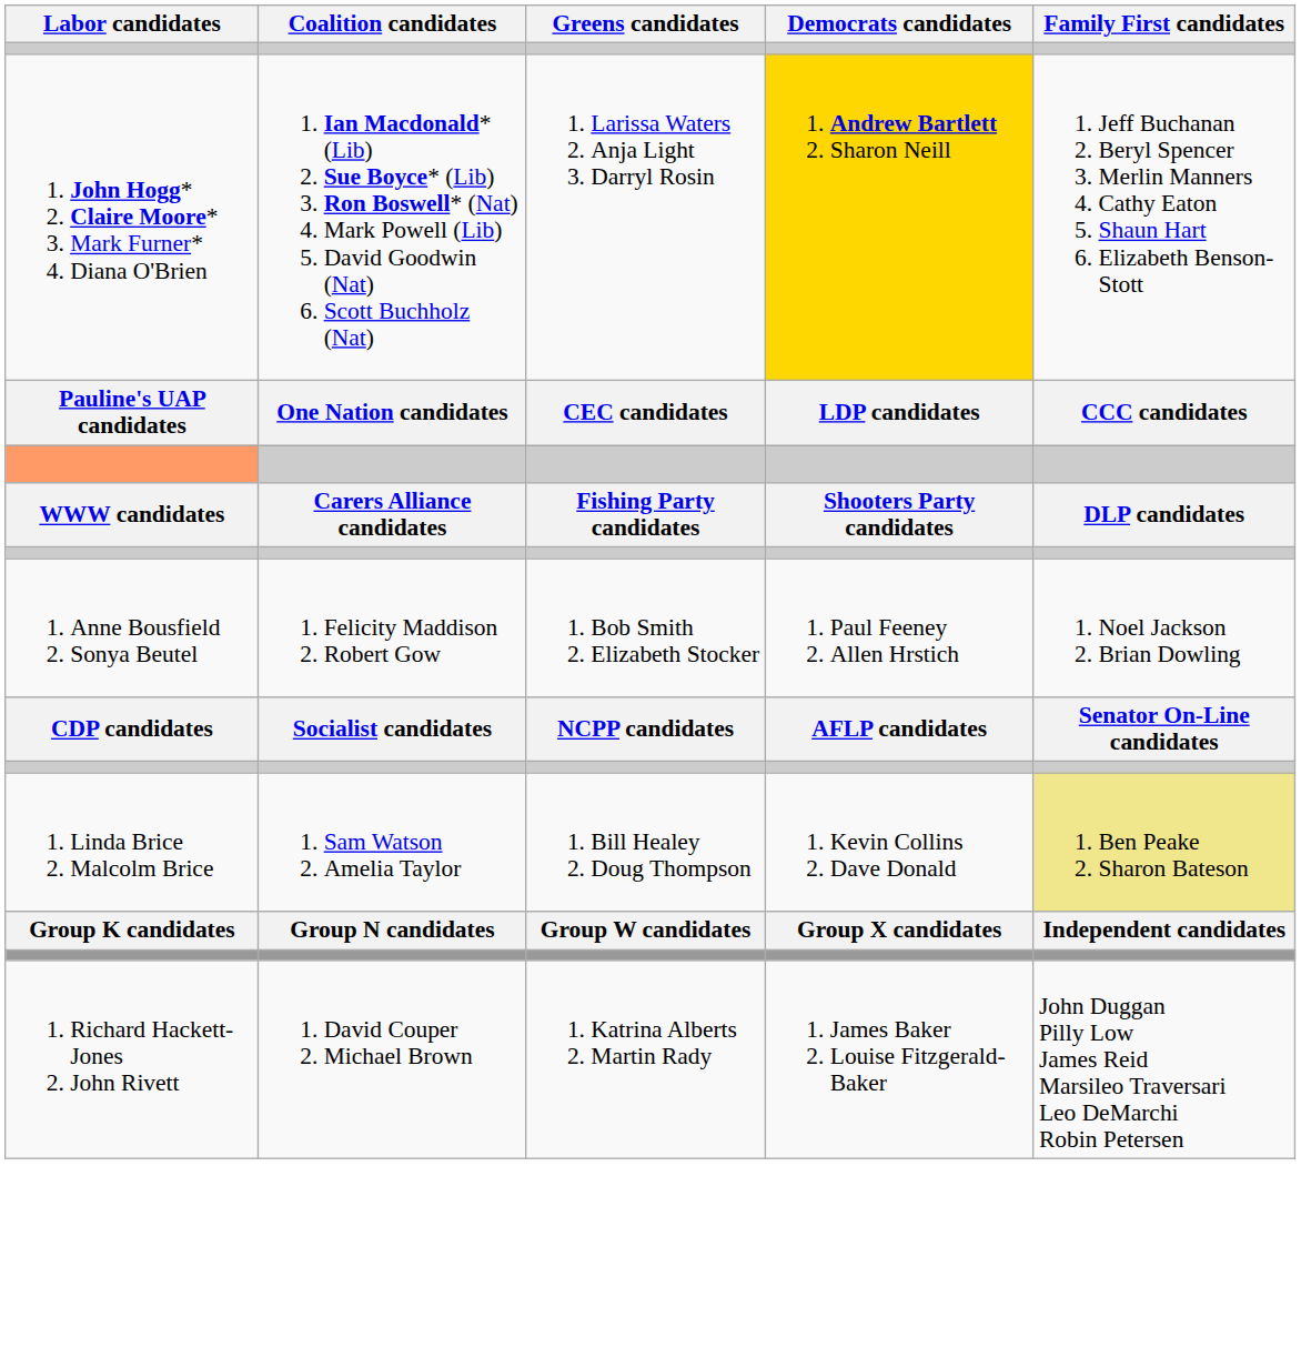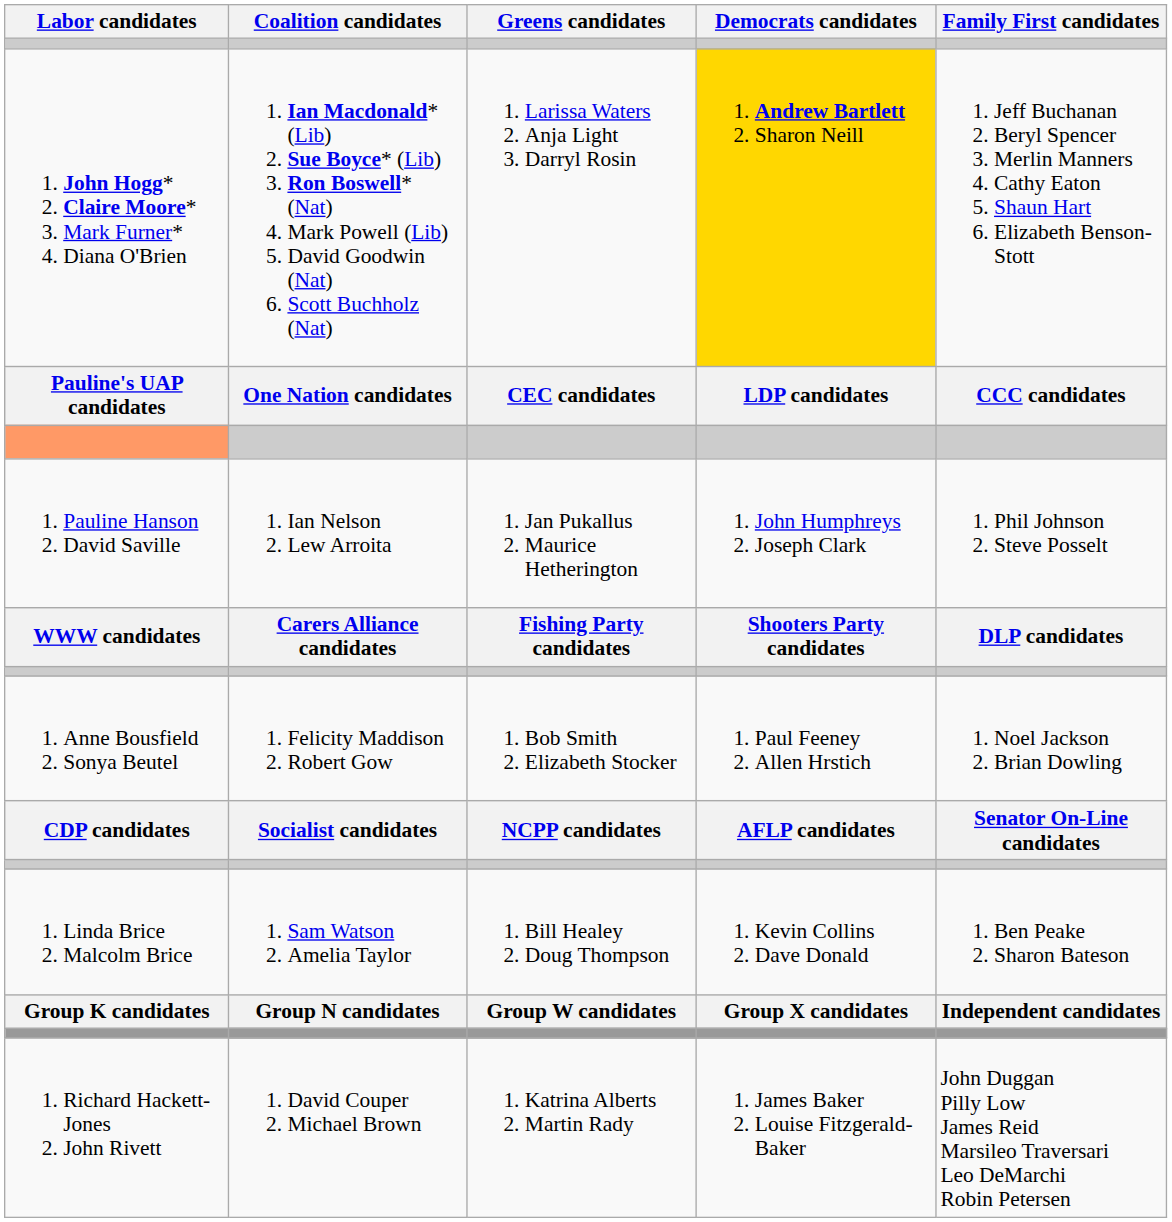+ row: Pauline Hanson David Saville | Ian Nelson Lew Arroita | Jan Pukallus Maurice Hetherington | John Humphreys Joseph Clark | Phil Johnson Steve Posselt
Linda Brice Malcolm Brice | Family First candidates: khaki background -> no background
